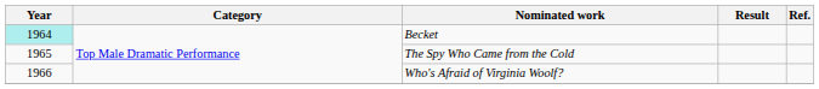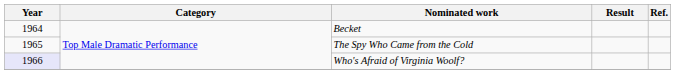Becket | Year: paleturquoise background -> no background
Who's Afraid of Virginia Woolf? | Year: no background -> lavender background
